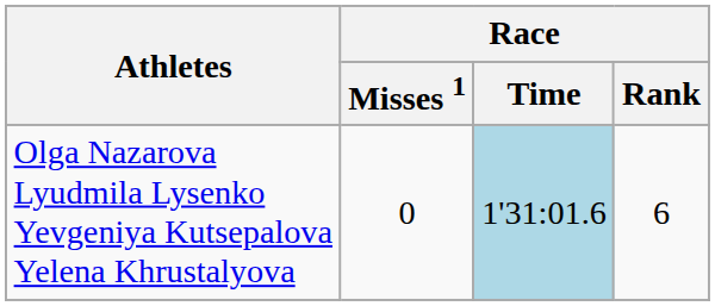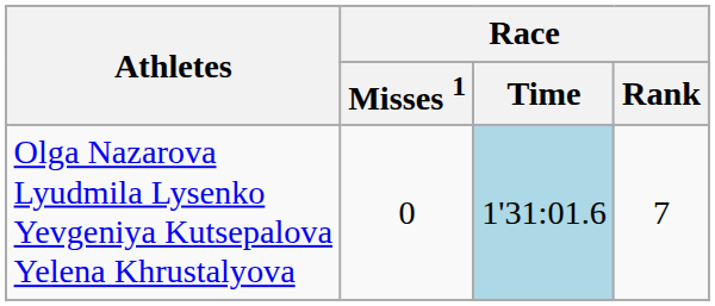row 3 | Race / Rank: 6 -> 7
